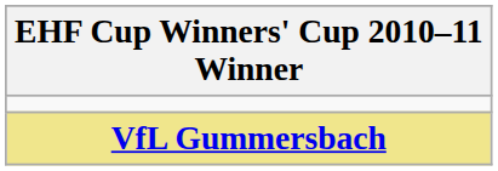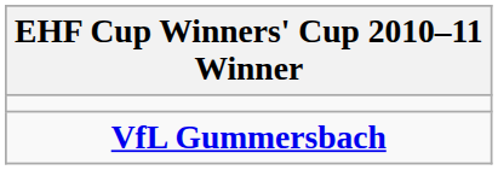row 3 | column 1: khaki background -> no background
